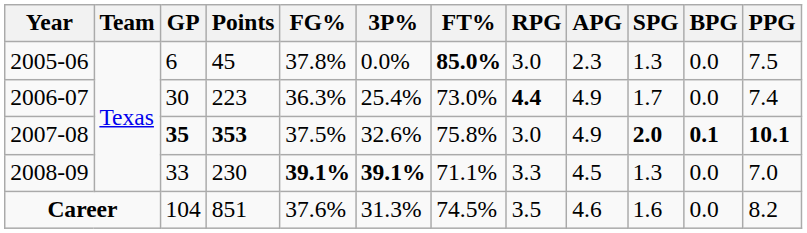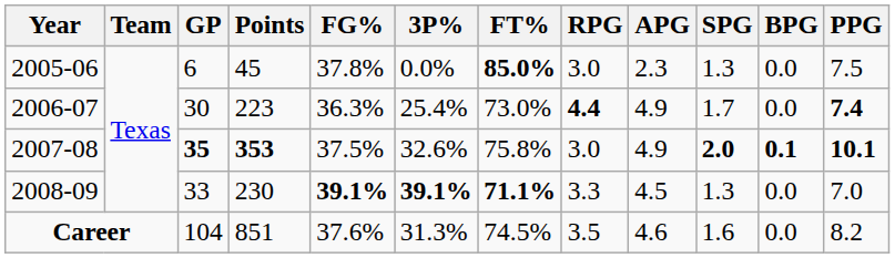2006-07 | PPG: normal -> bold
2008-09 | FT%: normal -> bold
